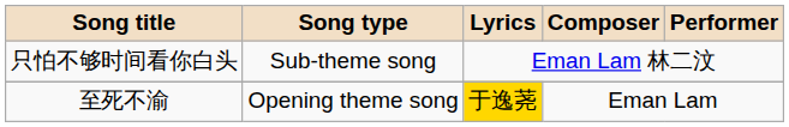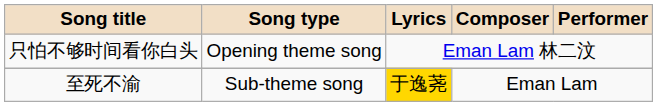只怕不够时间看你白头 | Song type: Sub-theme song -> Opening theme song
至死不渝 | Song type: Opening theme song -> Sub-theme song
